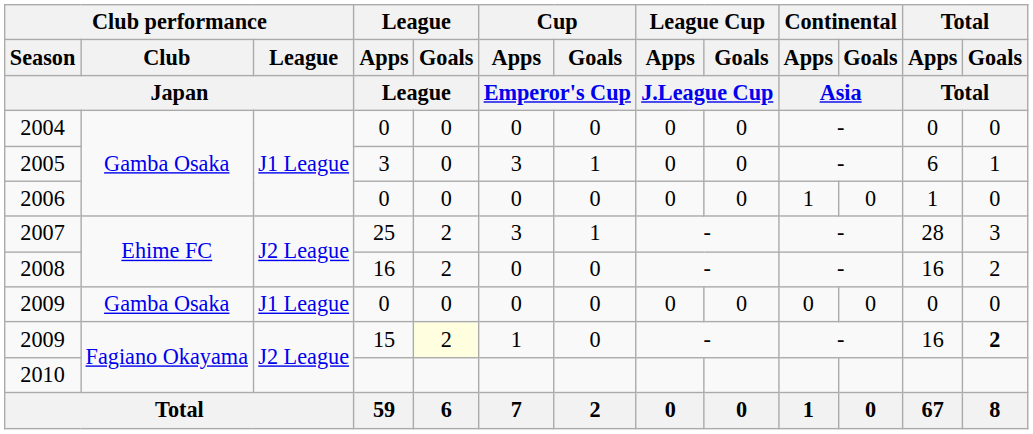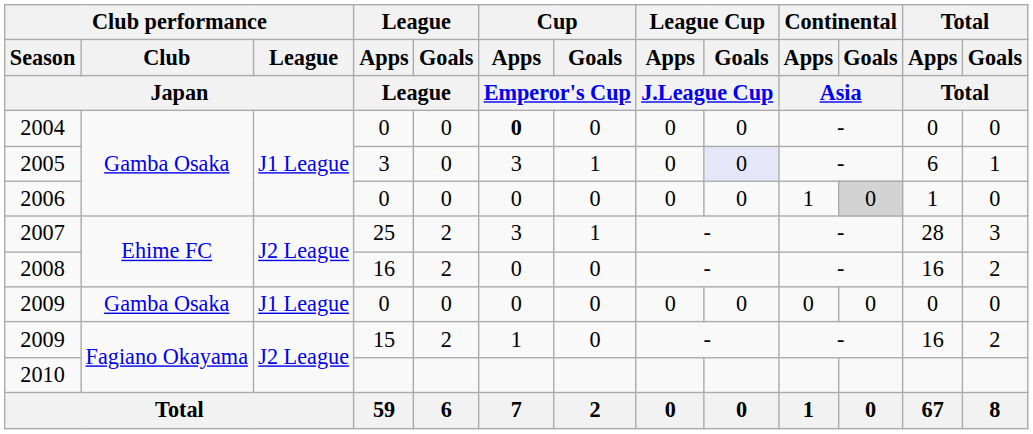2004 | Cup / Apps / Emperor's Cup: normal -> bold
2005 | League Cup / Goals / J.League Cup: no background -> lavender background
2006 | Continental / Goals / Asia: no background -> lightgrey background
2009 / 15 | League / Goals / League: lightyellow background -> no background
2009 / 15 | Total / Goals / Total: bold -> normal
